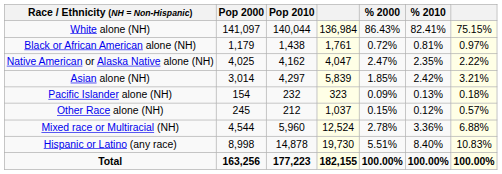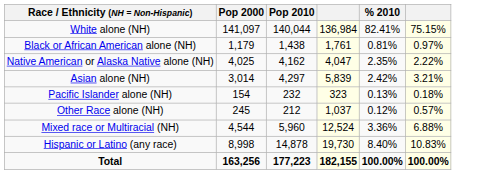- column: % 2000 | 86.43% | 0.72% | 2.47% | 1.85% | 0.09% | 0.15% | 2.78% | 5.51% | 100.00%
